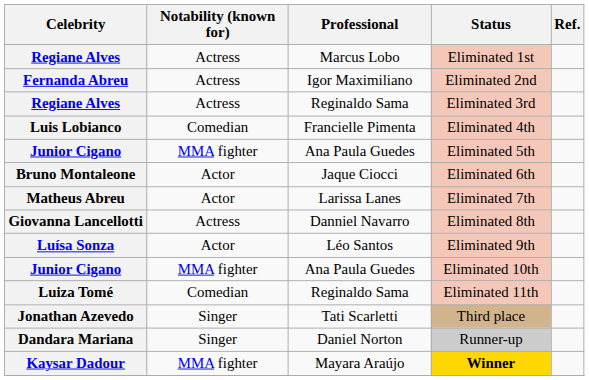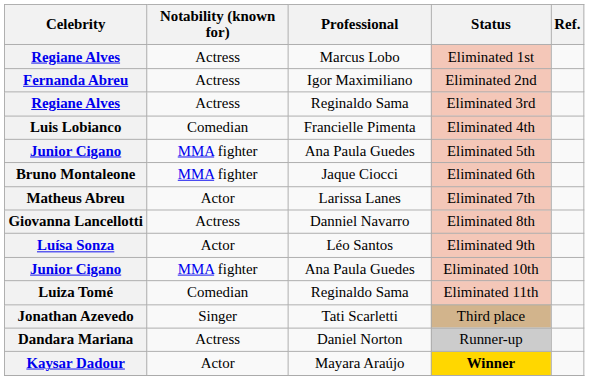Eliminated 6th | Notability (known for): Actor -> MMA fighter
Runner-up | Notability (known for): Singer -> Actress
Winner | Notability (known for): MMA fighter -> Actor
